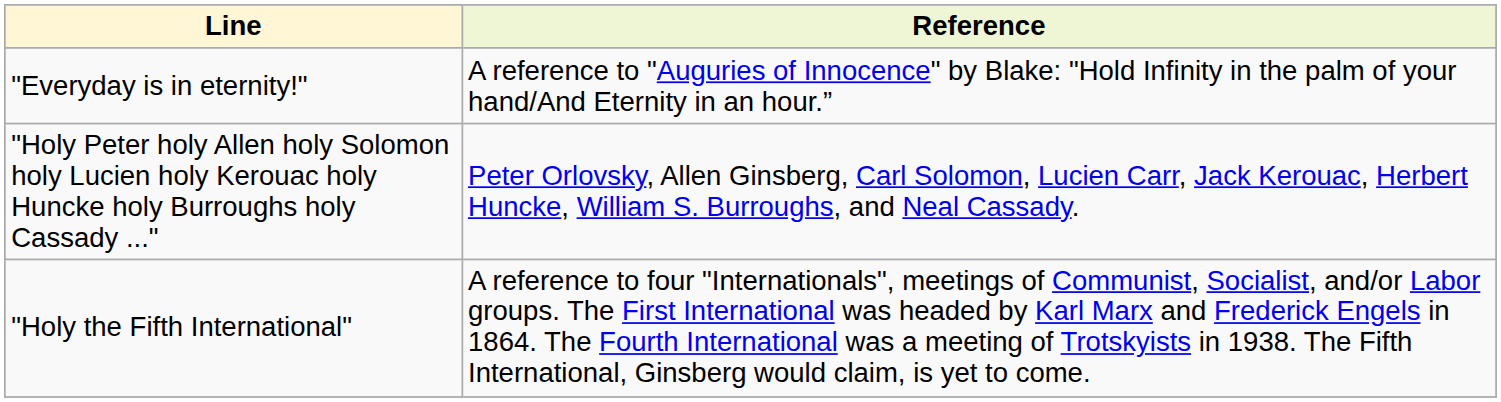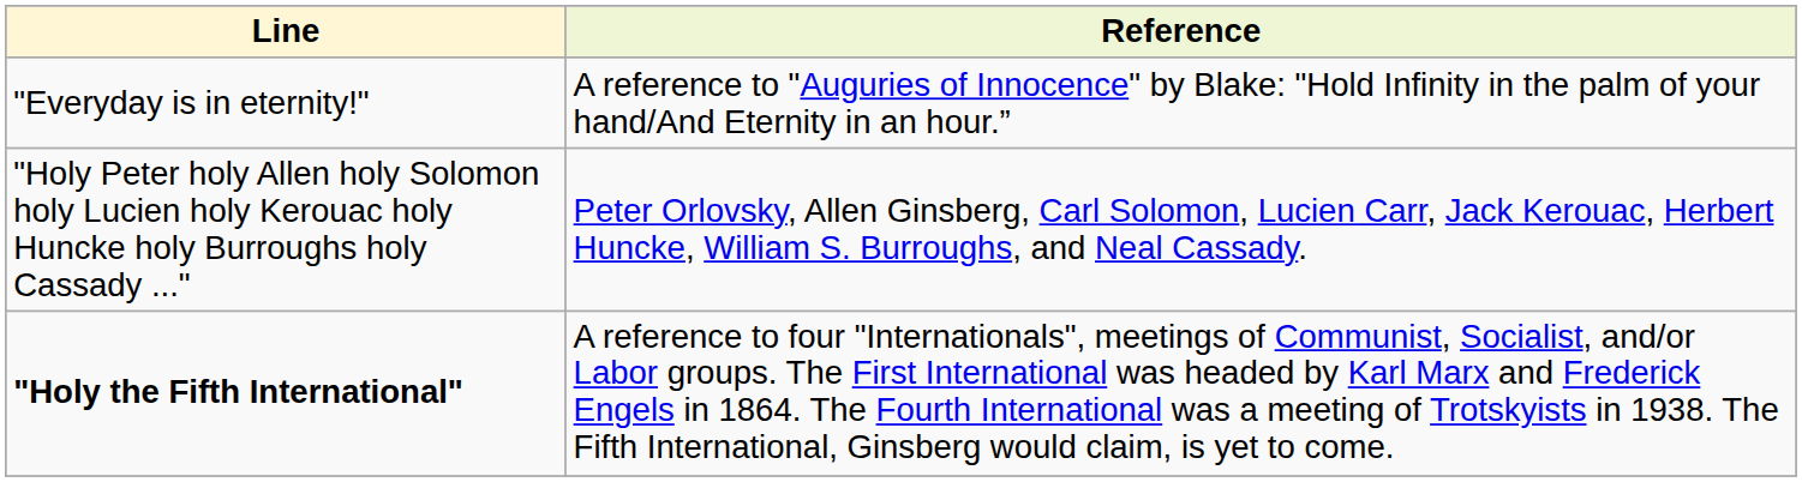"Holy the Fifth International" | Line: normal -> bold
